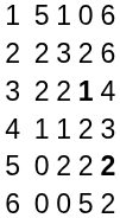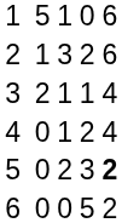row 2 | column 2: 2 -> 1
row 3 | column 3: 2 -> 1
row 3 | column 4: bold -> normal
row 4 | column 2: 1 -> 0
row 4 | column 5: 3 -> 4
row 5 | column 4: 2 -> 3
